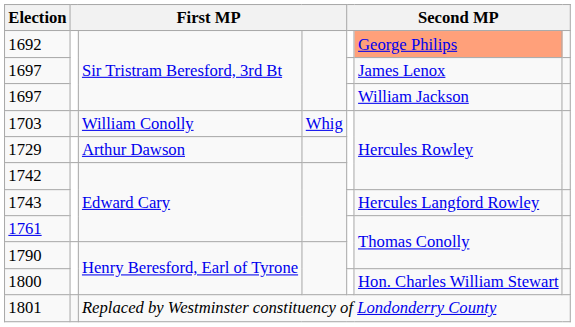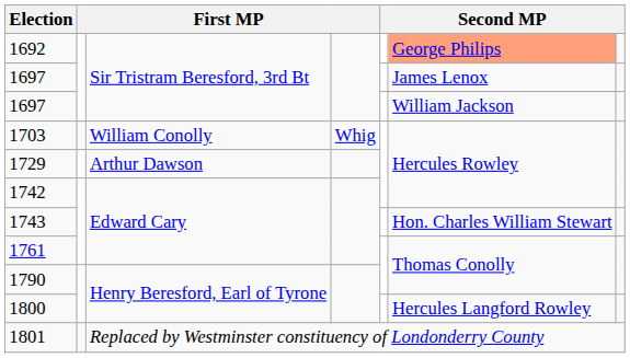1743 | column 6: Hercules Langford Rowley -> Hon. Charles William Stewart
1800 | column 6: Hon. Charles William Stewart -> Hercules Langford Rowley
